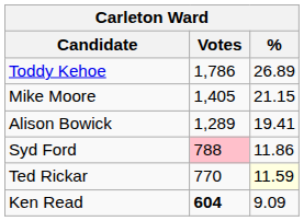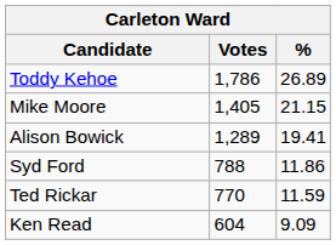Syd Ford | Votes: pink background -> no background
Ted Rickar | %: lightyellow background -> no background
Ken Read | Votes: bold -> normal
